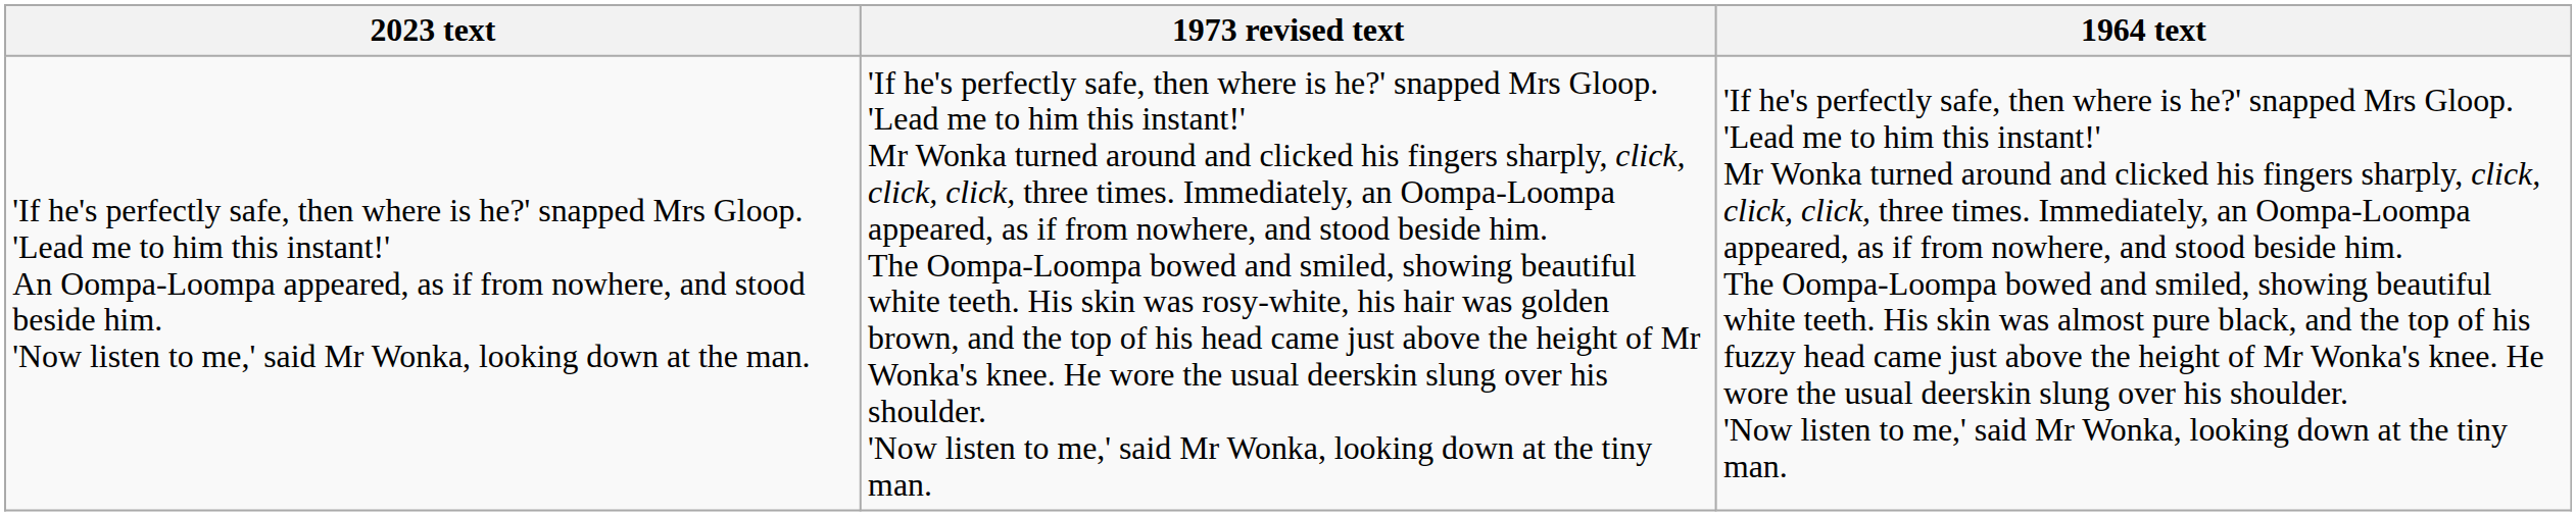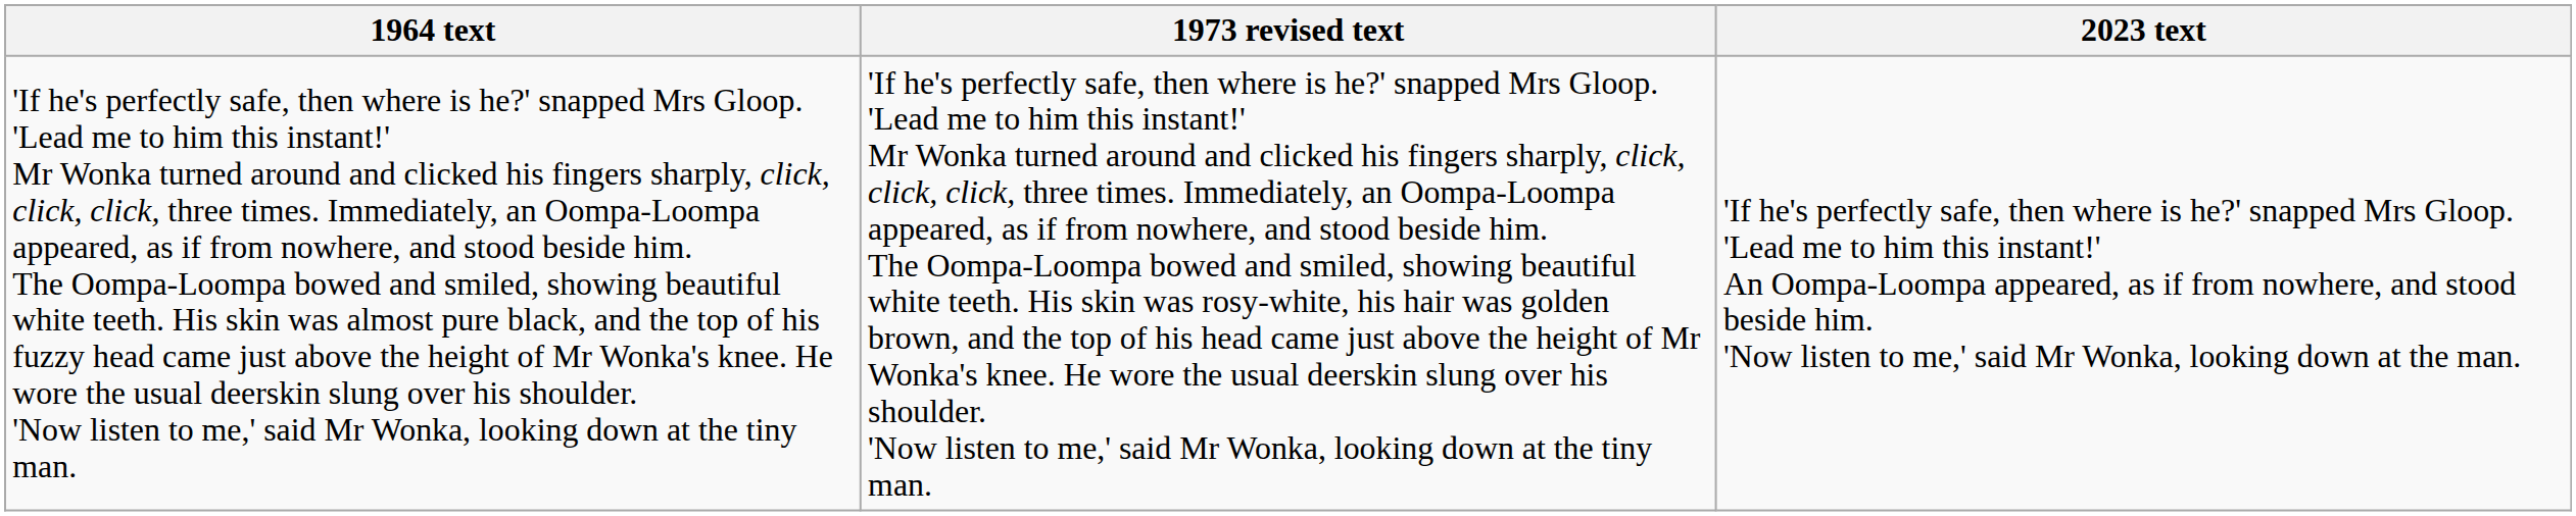columns swapped: 1964 text <-> 2023 text
